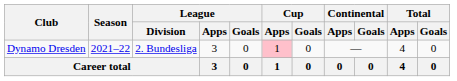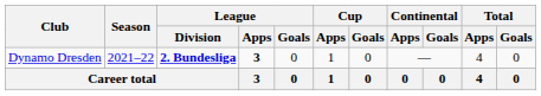Dynamo Dresden | League / Division: normal -> bold
Dynamo Dresden | League / Apps: normal -> bold
Dynamo Dresden | Cup / Apps: pink background -> no background
